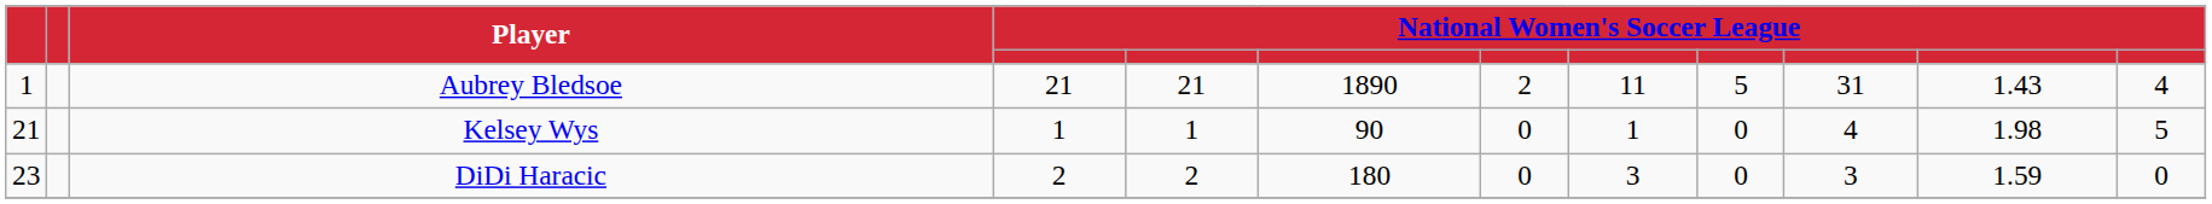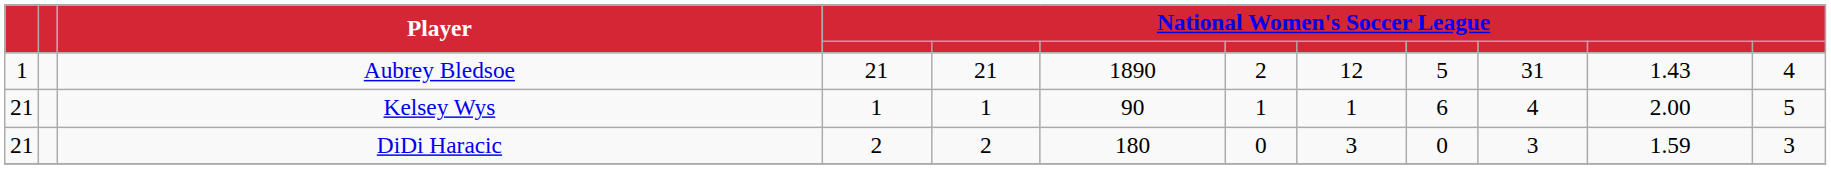Aubrey Bledsoe | column 8: 11 -> 12
Kelsey Wys | column 7: 0 -> 1
Kelsey Wys | column 9: 0 -> 6
Kelsey Wys | column 11: 1.98 -> 2.00
DiDi Haracic | column 1: 23 -> 21
DiDi Haracic | column 12: 0 -> 3
